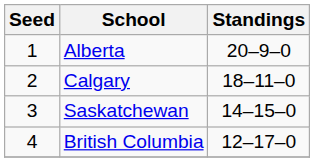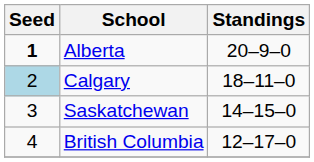Alberta | Seed: normal -> bold
Calgary | Seed: no background -> lightblue background
